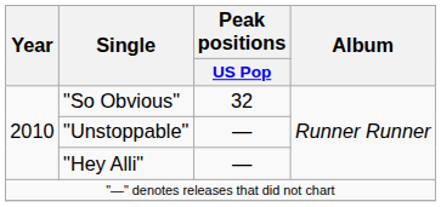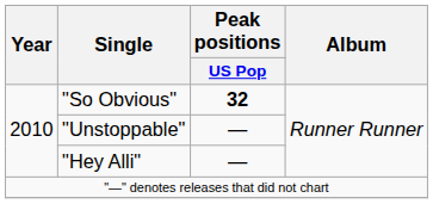"So Obvious" | Peak positions / US Pop: normal -> bold
